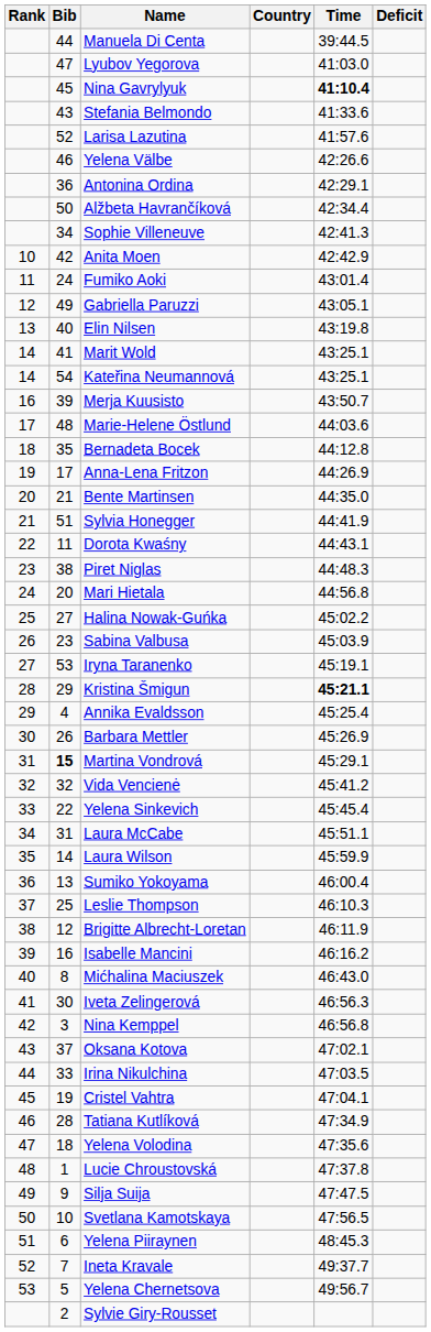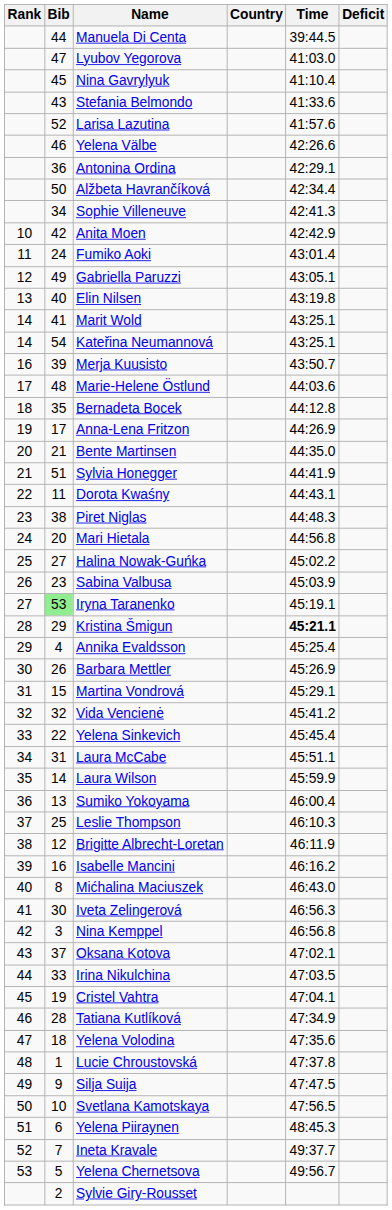Nina Gavrylyuk | Time: bold -> normal
Iryna Taranenko | Bib: no background -> lightgreen background
Martina Vondrová | Bib: bold -> normal
